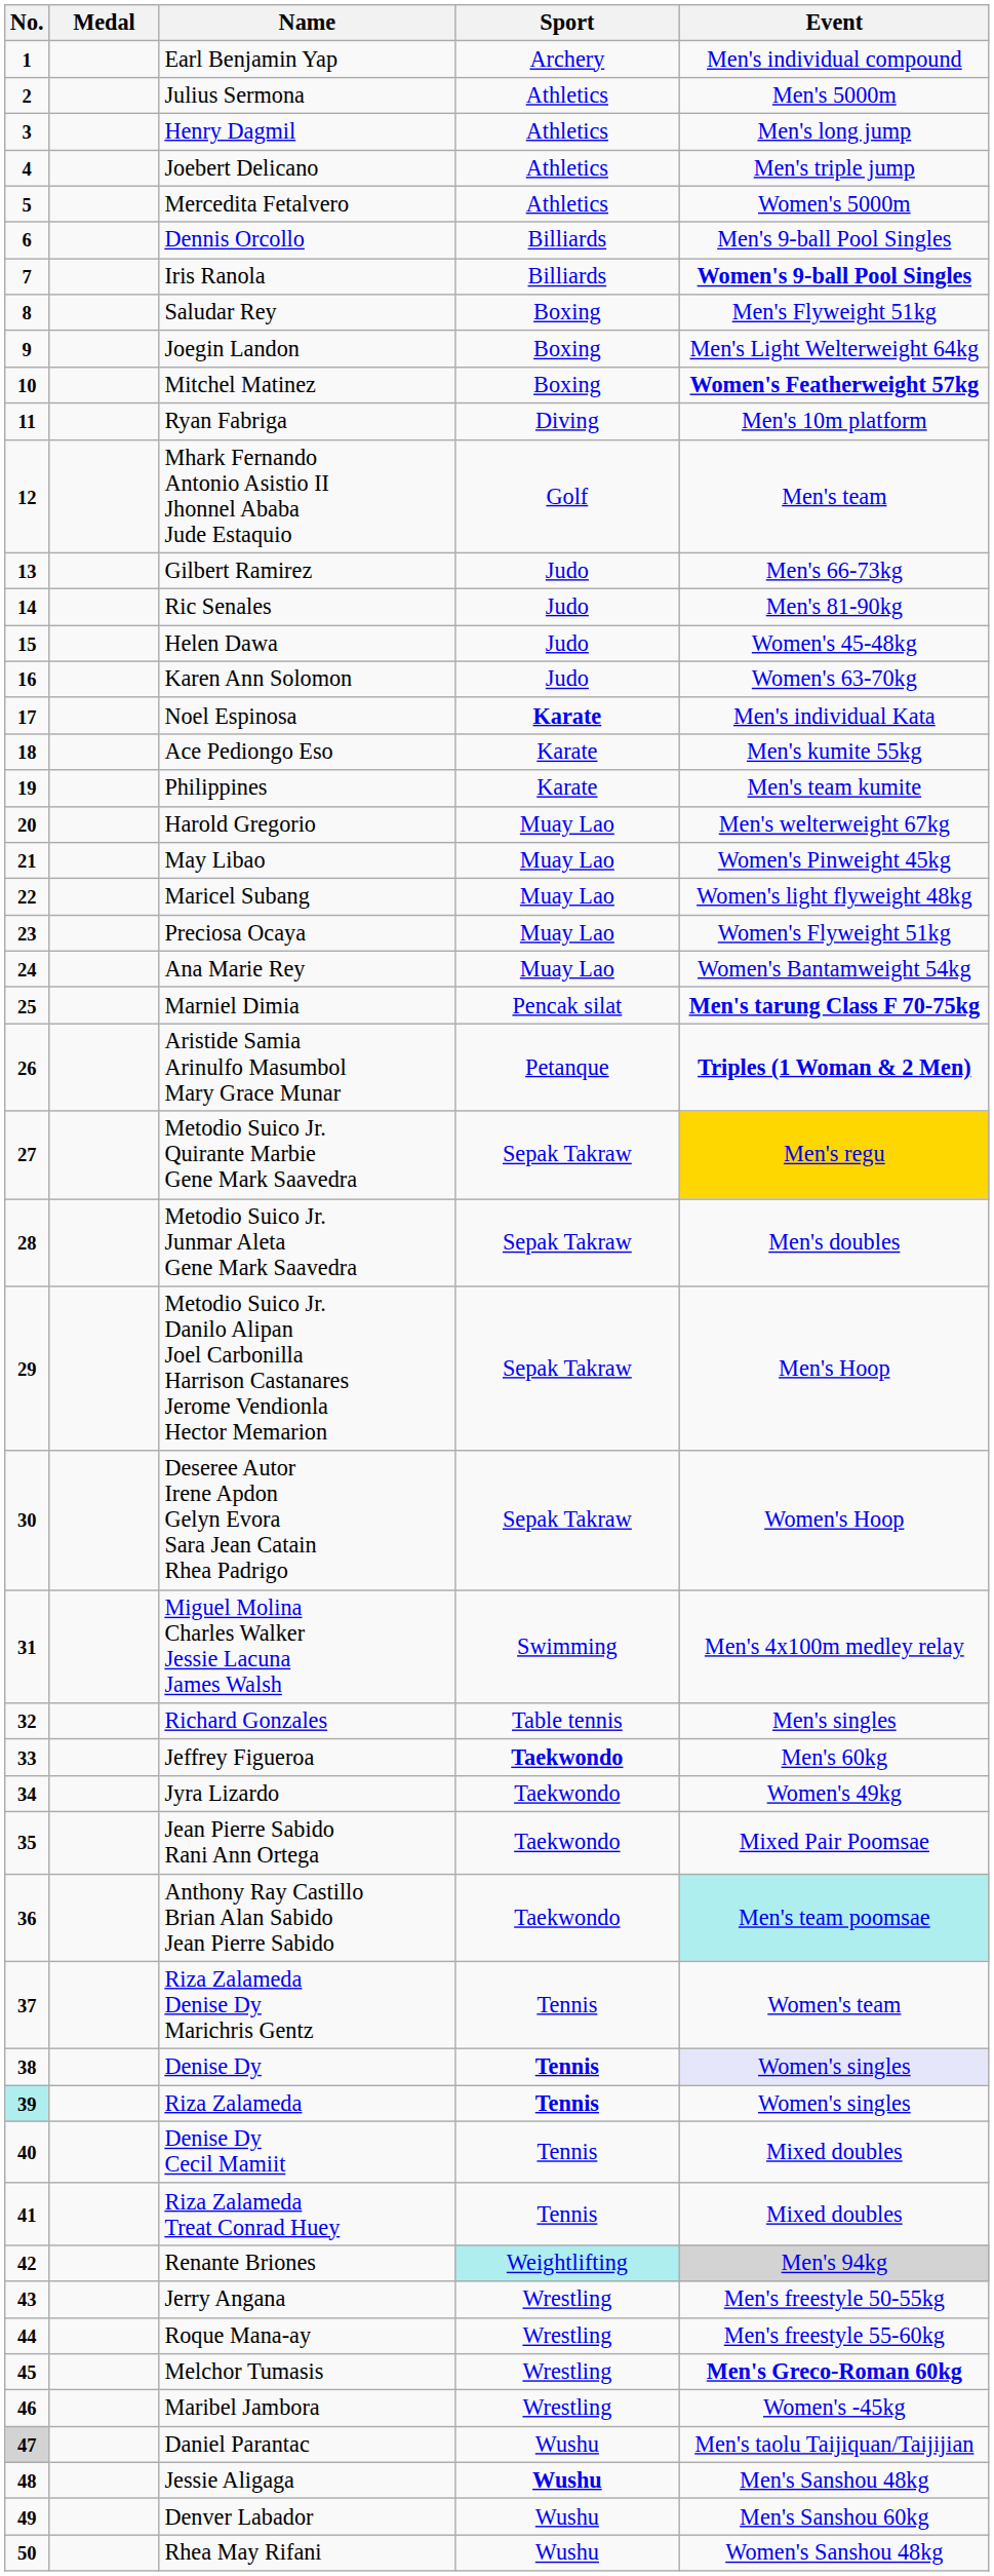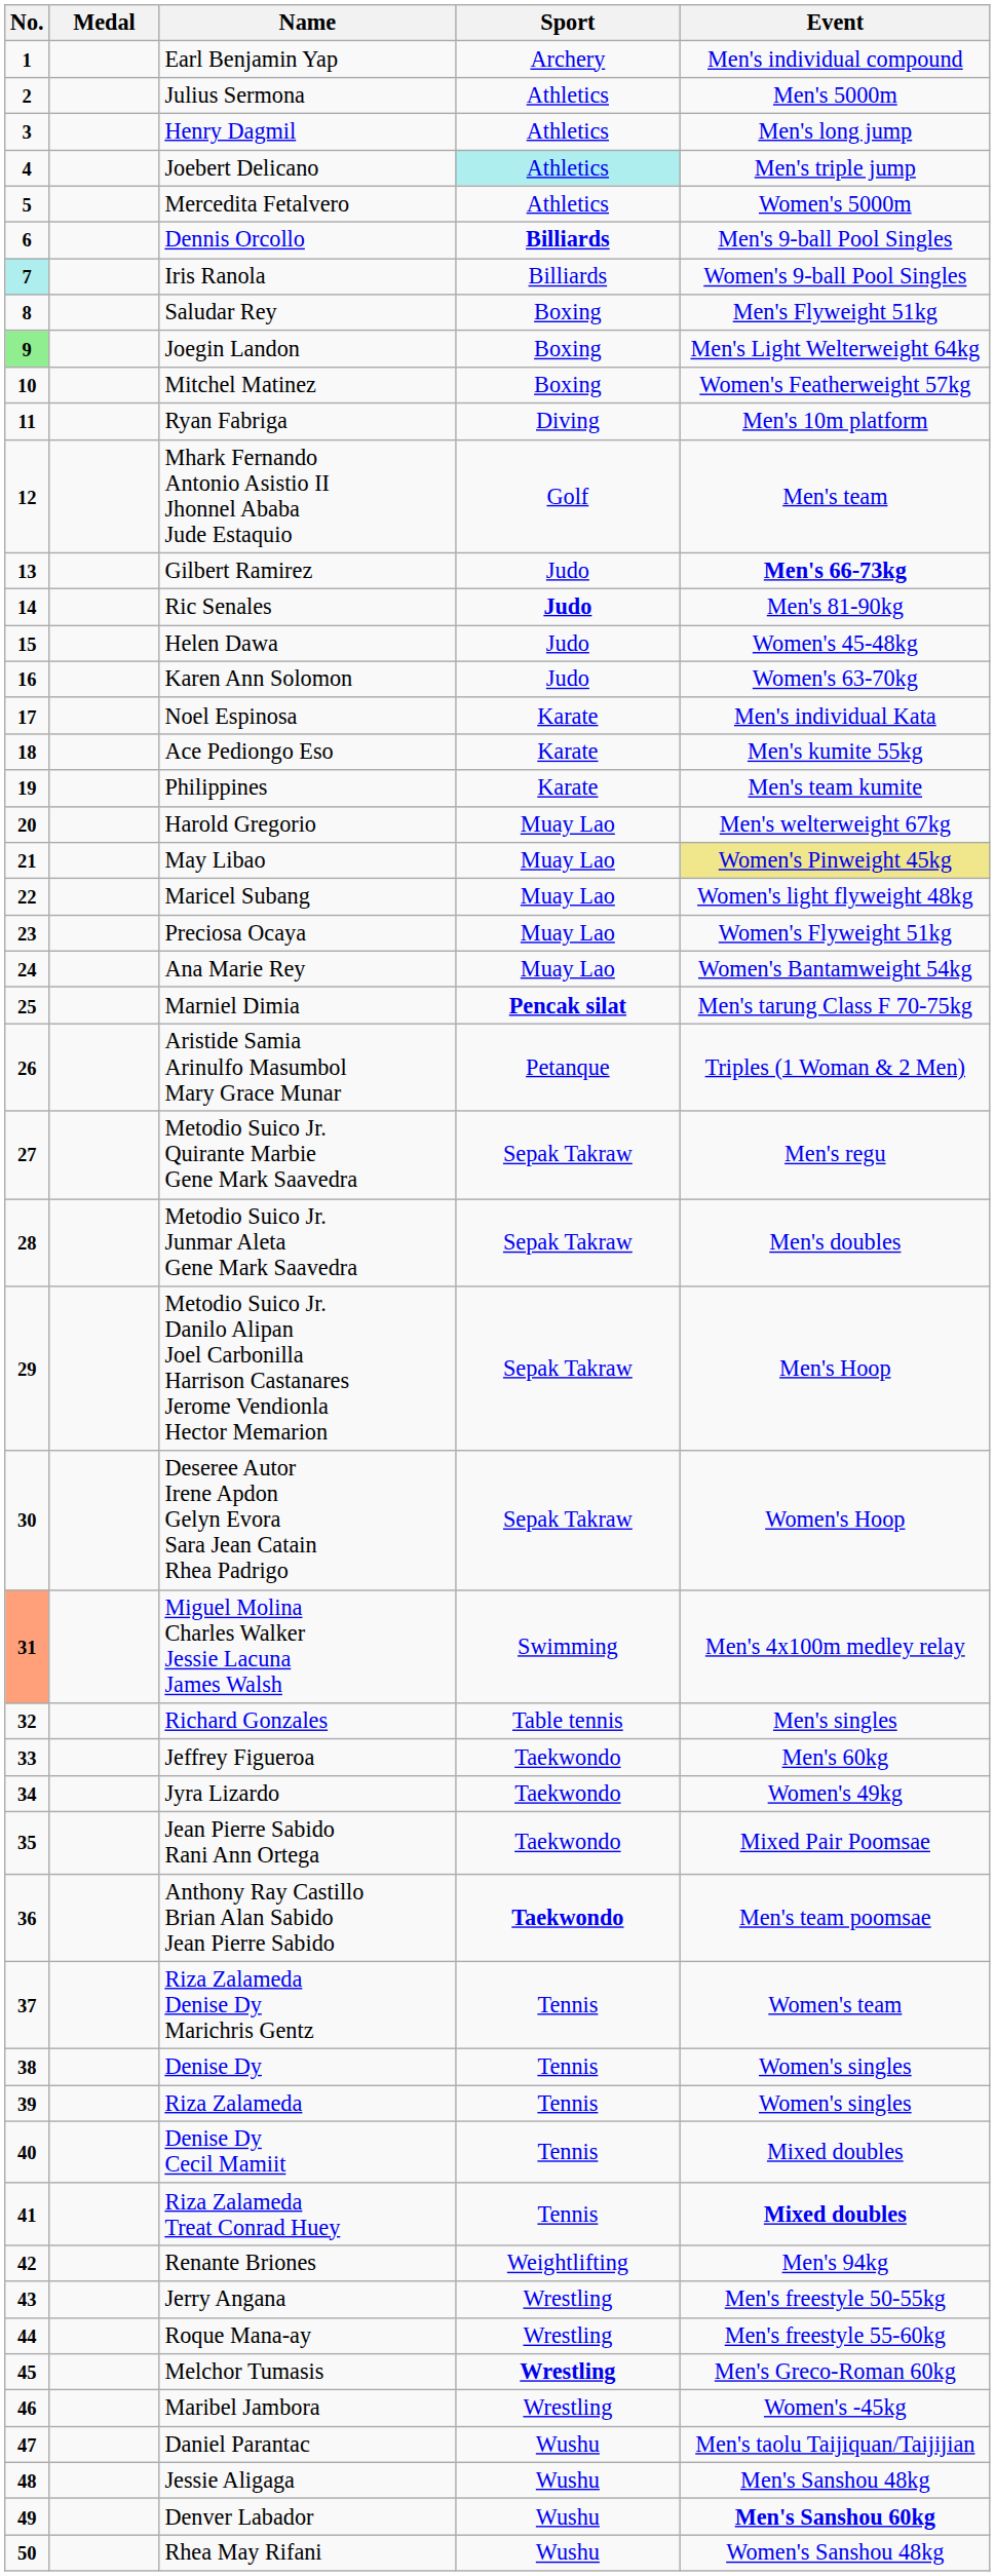Joebert Delicano | Sport: no background -> paleturquoise background
Dennis Orcollo | Sport: normal -> bold
Iris Ranola | No.: no background -> paleturquoise background
Iris Ranola | Event: bold -> normal
Joegin Landon | No.: no background -> lightgreen background
Mitchel Matinez | Event: bold -> normal
Gilbert Ramirez | Event: normal -> bold
Ric Senales | Sport: normal -> bold
Noel Espinosa | Sport: bold -> normal
May Libao | Event: no background -> khaki background
Marniel Dimia | Sport: normal -> bold
Marniel Dimia | Event: bold -> normal
Aristide Samia Arinulfo Masumbol Mary Grace Munar | Event: bold -> normal
Metodio Suico Jr. Quirante Marbie Gene Mark Saavedra | Event: gold background -> no background
Miguel Molina Charles Walker Jessie Lacuna James Walsh | No.: no background -> lightsalmon background
Jeffrey Figueroa | Sport: bold -> normal
Anthony Ray Castillo Brian Alan Sabido Jean Pierre Sabido | Sport: normal -> bold
Anthony Ray Castillo Brian Alan Sabido Jean Pierre Sabido | Event: paleturquoise background -> no background
Denise Dy | Sport: bold -> normal
Denise Dy | Event: lavender background -> no background
Riza Zalameda | No.: paleturquoise background -> no background
Riza Zalameda | Sport: bold -> normal
Riza Zalameda Treat Conrad Huey | Event: normal -> bold
Renante Briones | Sport: paleturquoise background -> no background
Renante Briones | Event: lightgrey background -> no background
Melchor Tumasis | Sport: normal -> bold
Melchor Tumasis | Event: bold -> normal
Daniel Parantac | No.: lightgrey background -> no background
Jessie Aligaga | Sport: bold -> normal
Denver Labador | Event: normal -> bold
